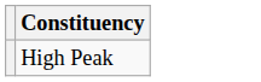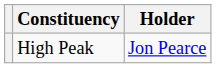+ column: Holder | Jon Pearce
